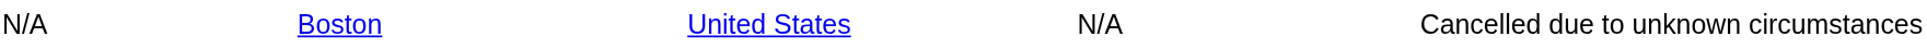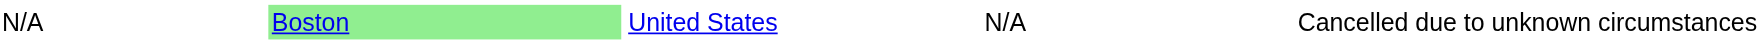row 1 | column 2: no background -> lightgreen background
